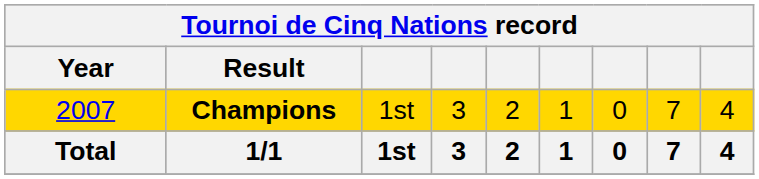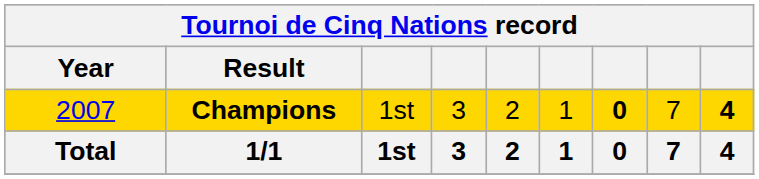Champions | column 7: normal -> bold
Champions | column 9: normal -> bold
